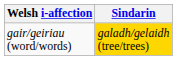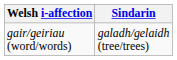gair/geiriau (word/words) | Sindarin: gold background -> no background
